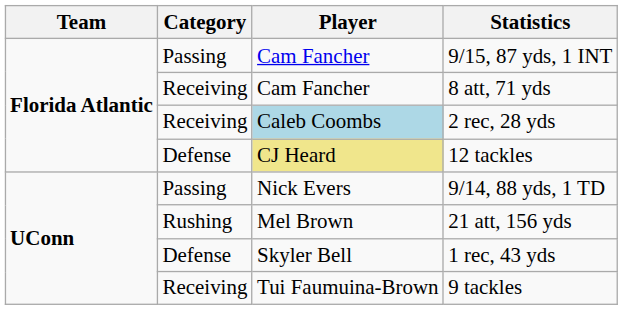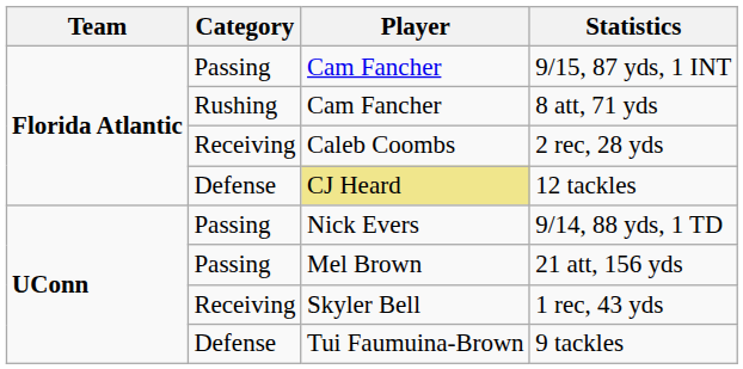8 att, 71 yds | Category: Receiving -> Rushing
2 rec, 28 yds | Player: lightblue background -> no background
21 att, 156 yds | Category: Rushing -> Passing
1 rec, 43 yds | Category: Defense -> Receiving
9 tackles | Category: Receiving -> Defense
